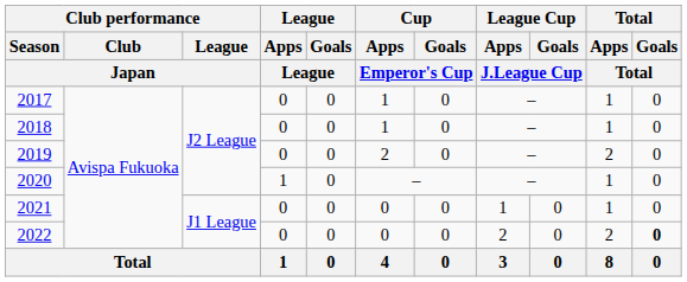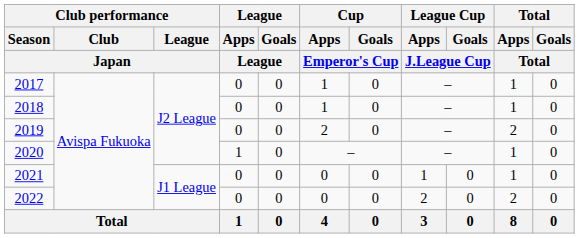2022 | Total / Goals / Total: bold -> normal
